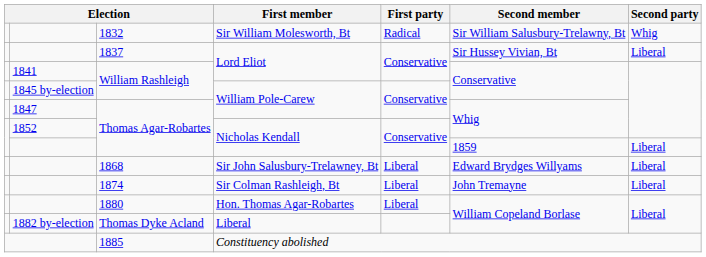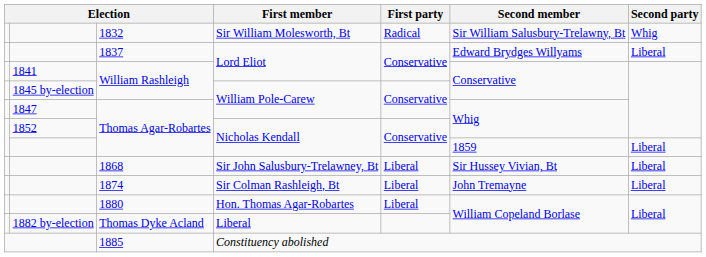1837 | Second member: Sir Hussey Vivian, Bt -> Edward Brydges Willyams
1868 | Second member: Edward Brydges Willyams -> Sir Hussey Vivian, Bt
